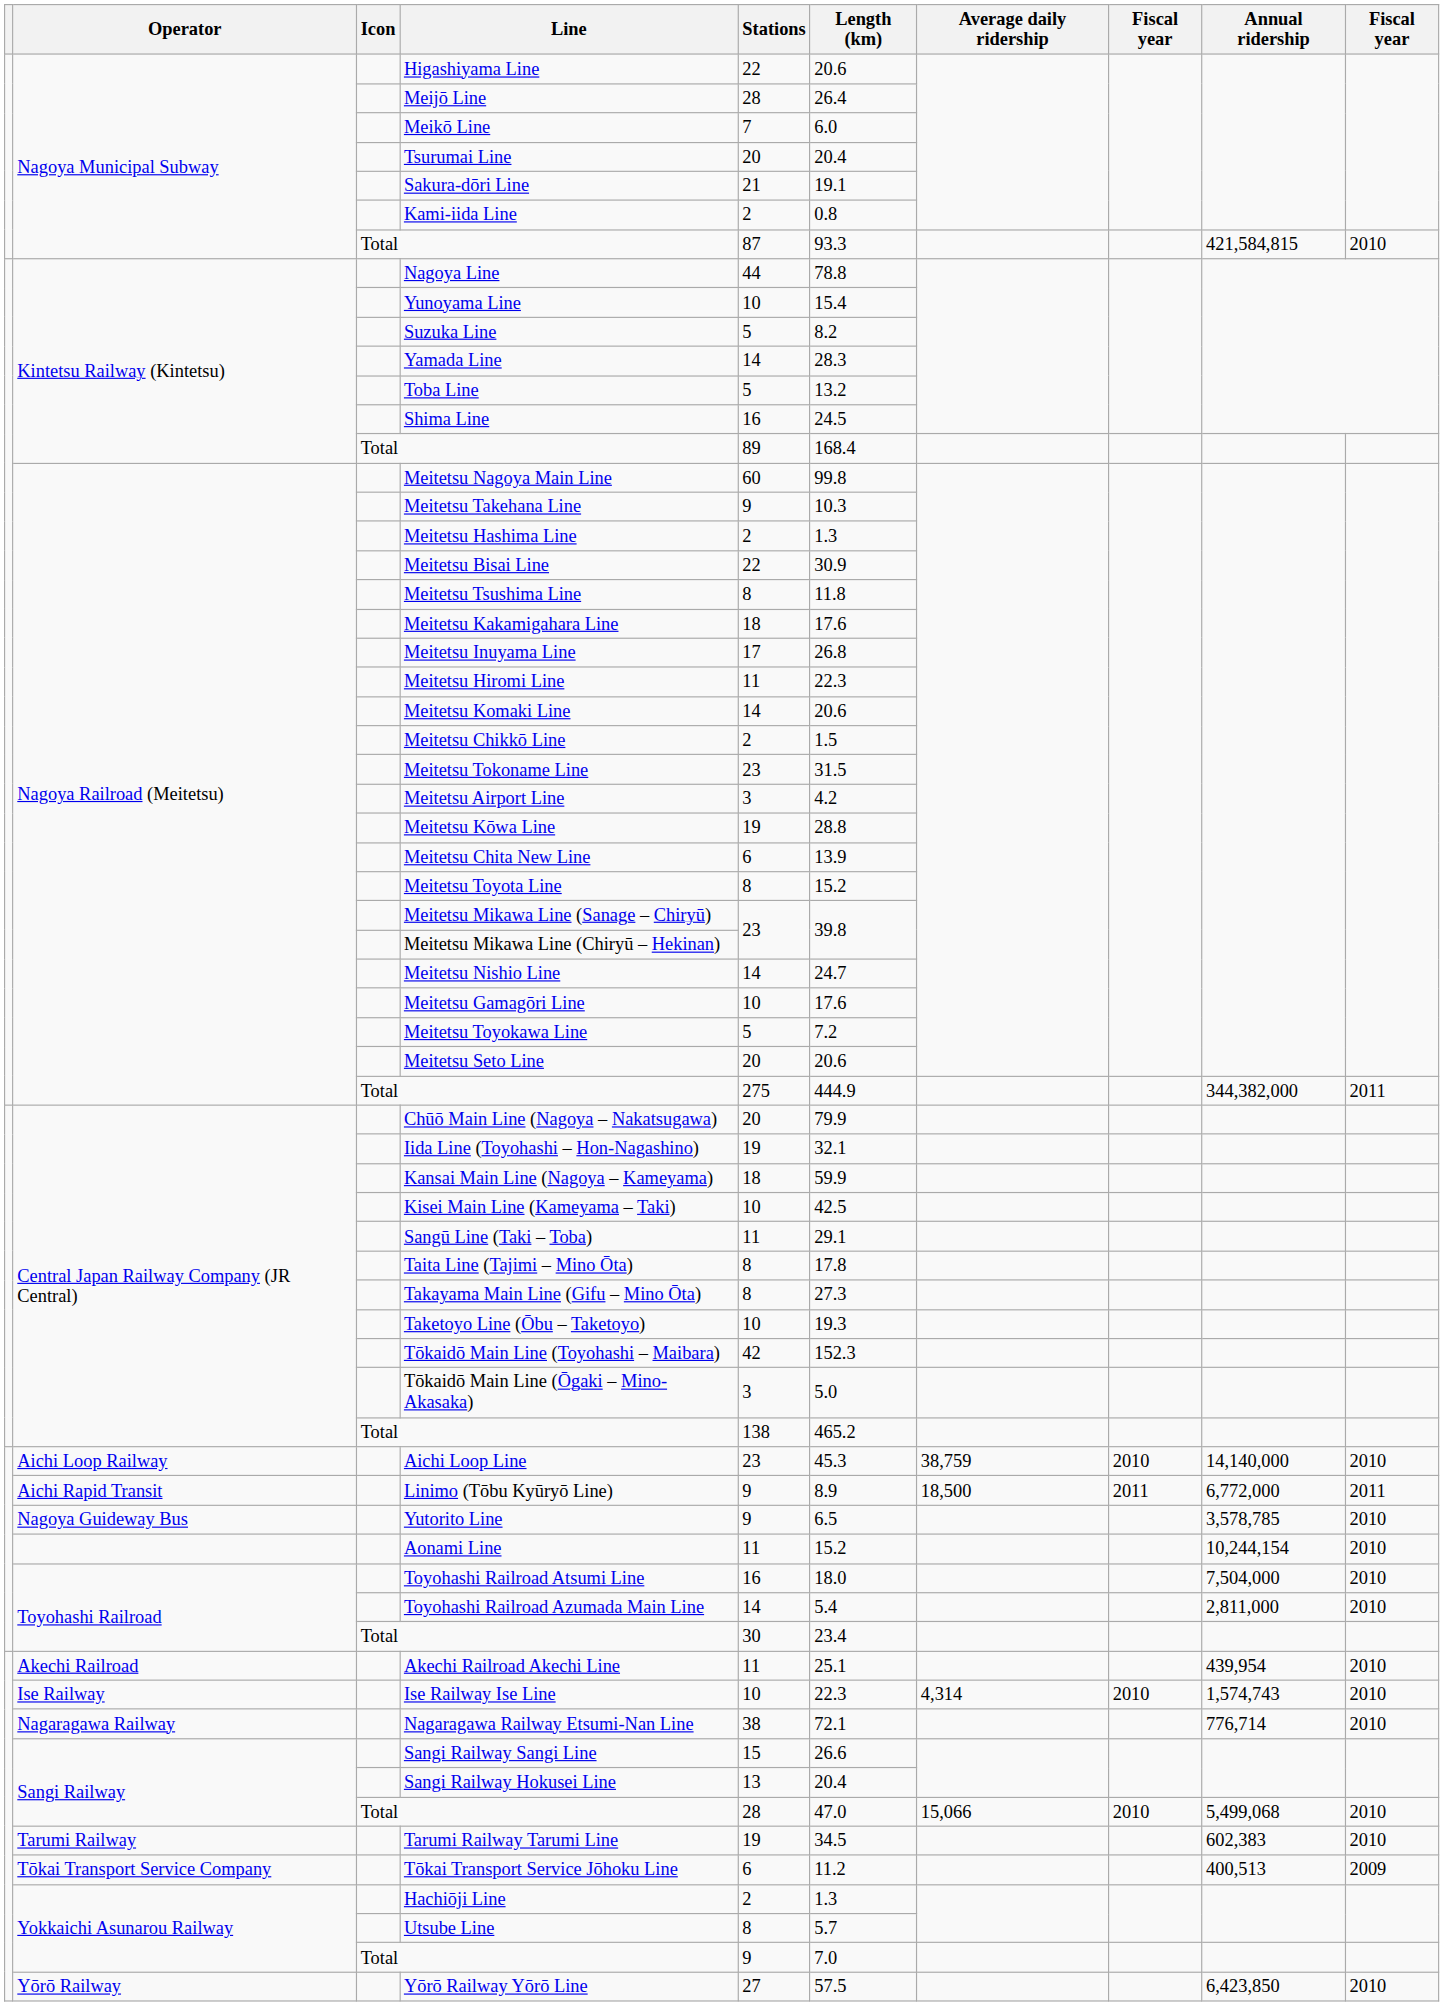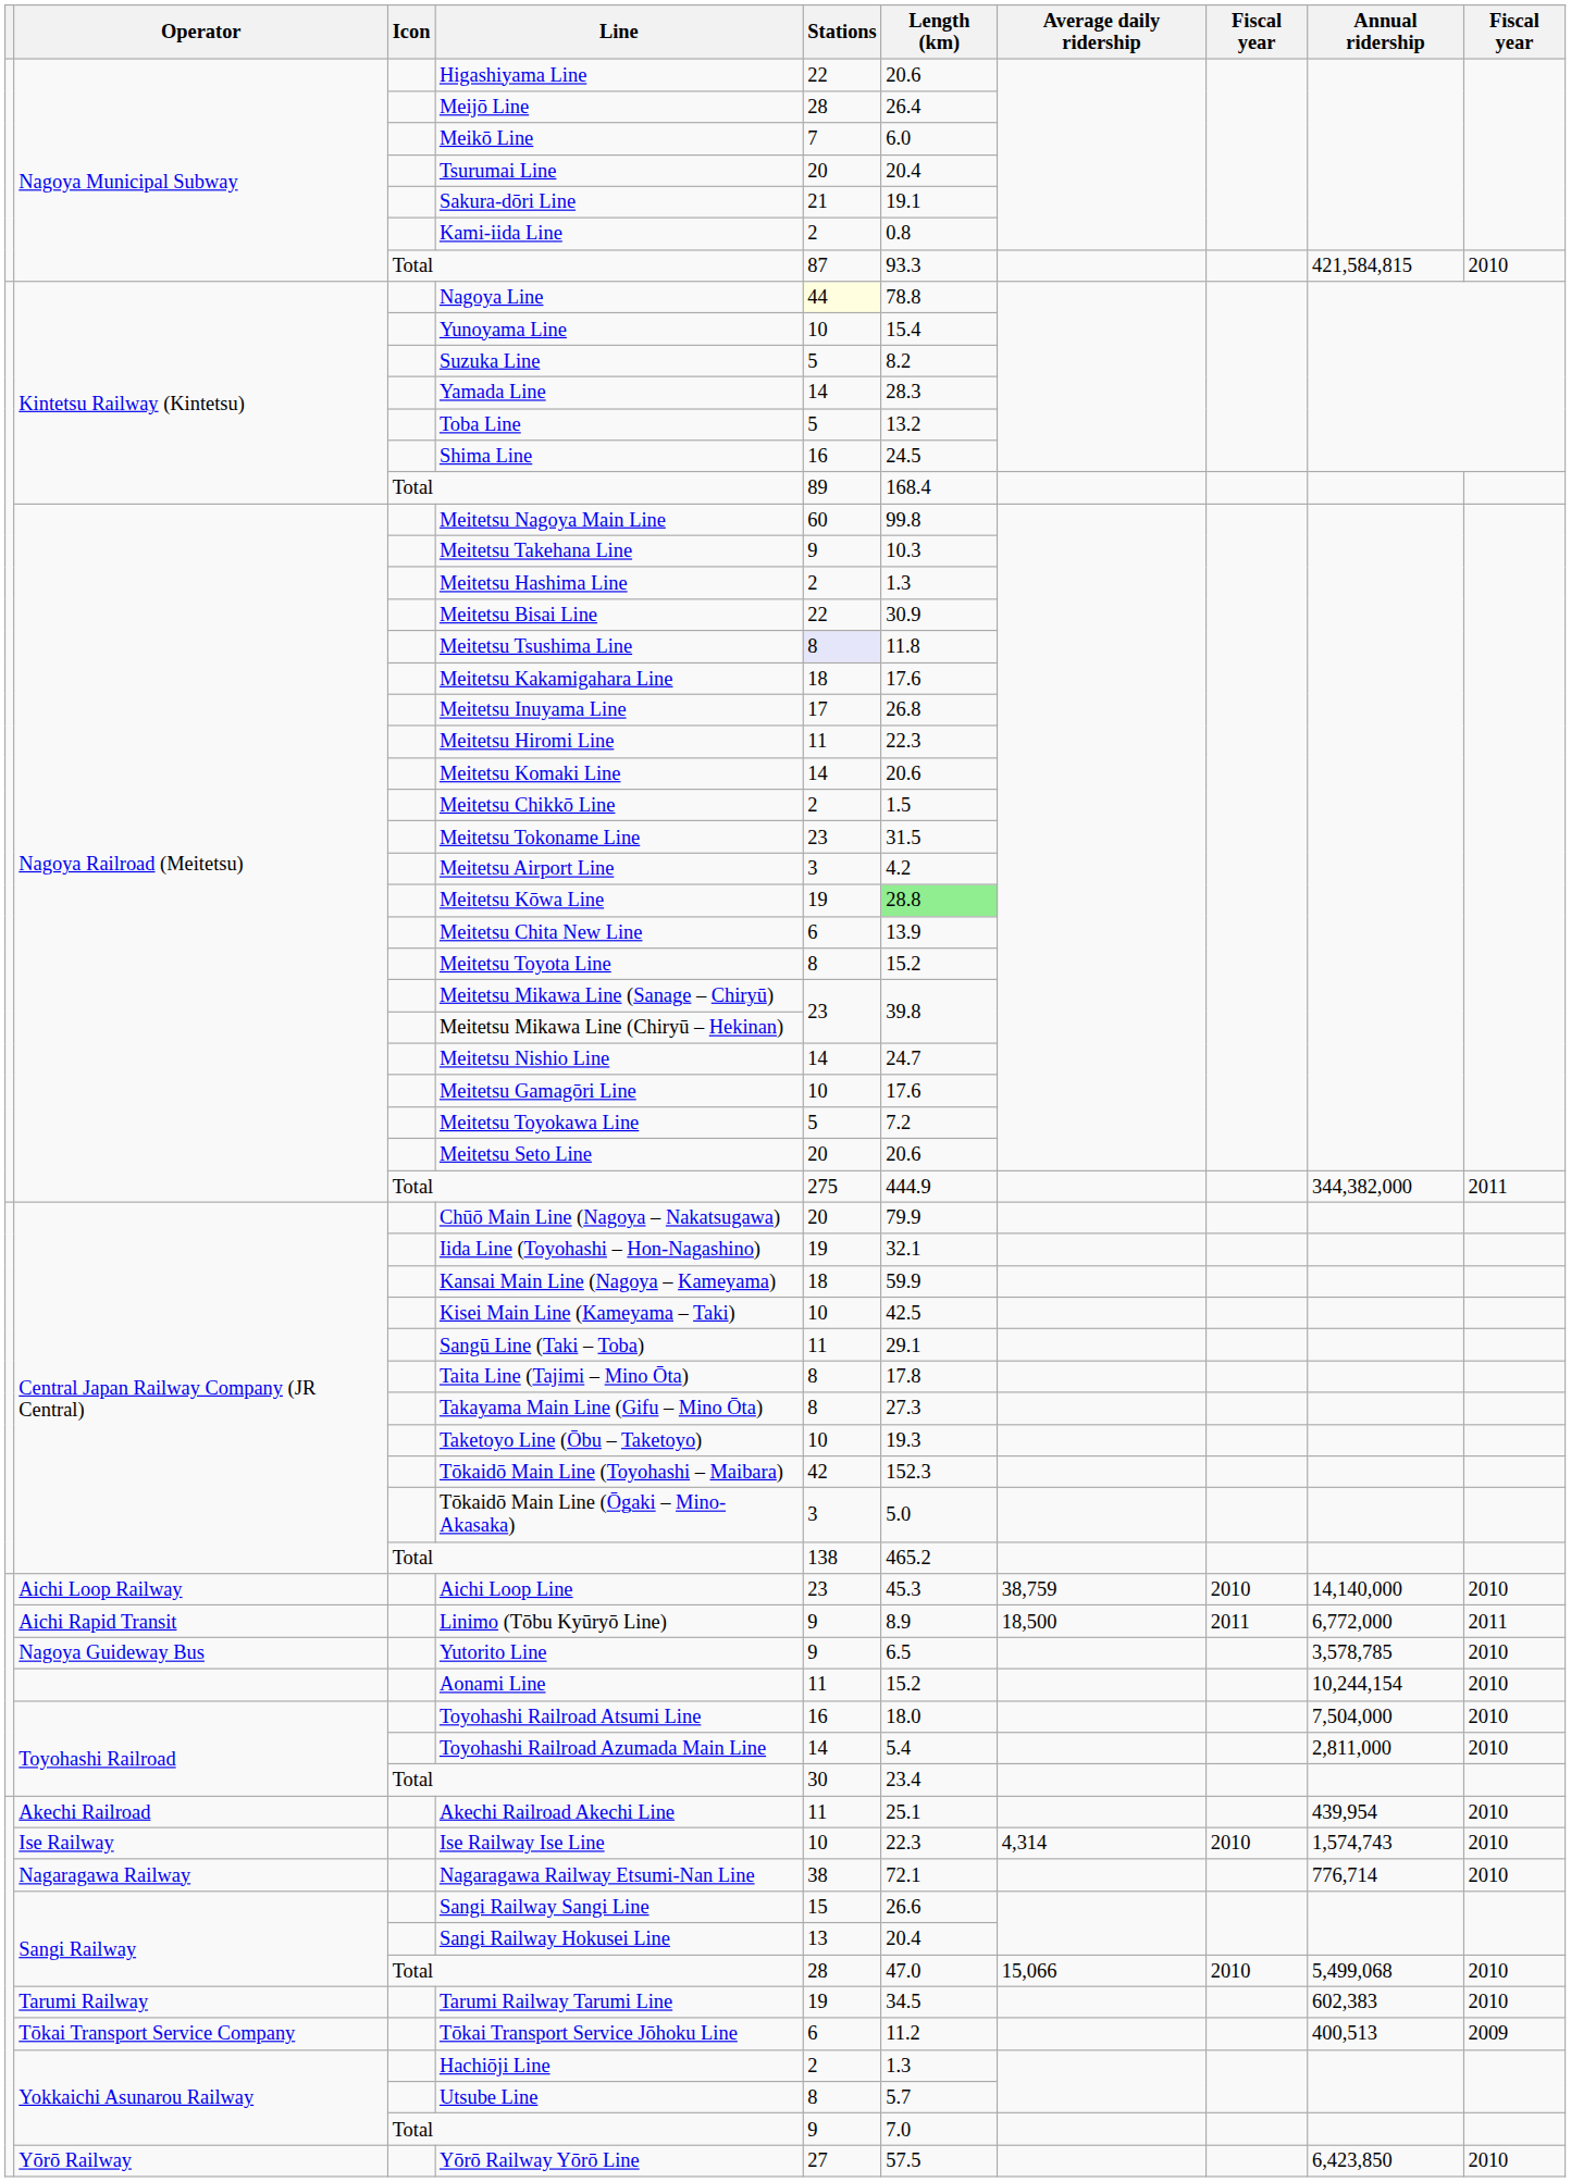Nagoya Line | Stations: no background -> lightyellow background
Meitetsu Tsushima Line | Stations: no background -> lavender background
Meitetsu Kōwa Line | Length (km): no background -> lightgreen background
